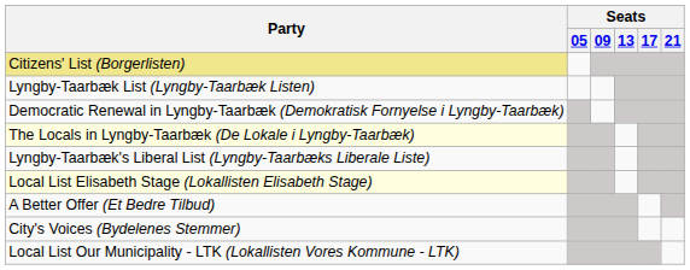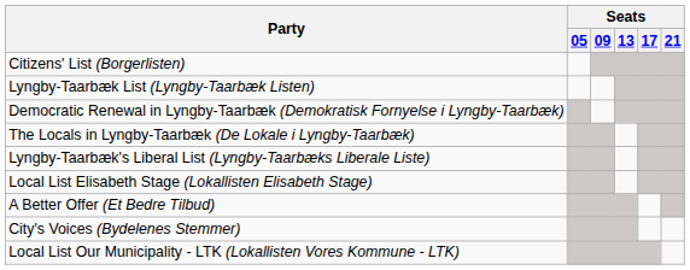Citizens' List (Borgerlisten) | Party: khaki background -> no background
The Locals in Lyngby-Taarbæk (De Lokale i Lyngby-Taarbæk) | Party: lightyellow background -> no background
Local List Elisabeth Stage (Lokallisten Elisabeth Stage) | Party: lightyellow background -> no background
